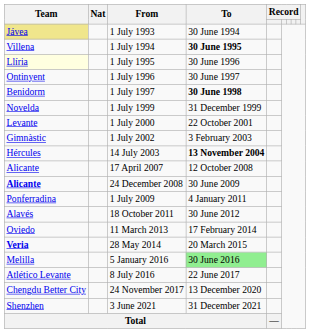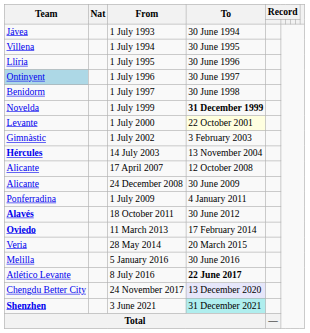1 July 1993 | Team: khaki background -> no background
1 July 1994 | To: bold -> normal
1 July 1995 | Team: lightyellow background -> no background
1 July 1996 | Team: no background -> lightblue background
1 July 1997 | To: bold -> normal
1 July 1999 | To: normal -> bold
1 July 2000 | To: no background -> lightyellow background
14 July 2003 | Team: normal -> bold
14 July 2003 | To: bold -> normal
24 December 2008 | Team: bold -> normal
18 October 2011 | Team: normal -> bold
11 March 2013 | Team: normal -> bold
28 May 2014 | Team: bold -> normal
5 January 2016 | To: lightgreen background -> no background
8 July 2016 | To: normal -> bold
24 November 2017 | To: no background -> lavender background
3 June 2021 | Team: normal -> bold
3 June 2021 | To: no background -> paleturquoise background
